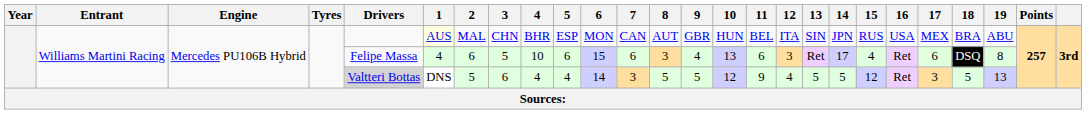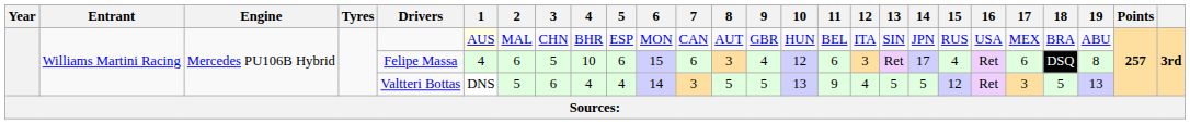row 3 | 10: 13 -> 12
row 4 | Drivers: lightgrey background -> no background
row 4 | 10: 12 -> 13
